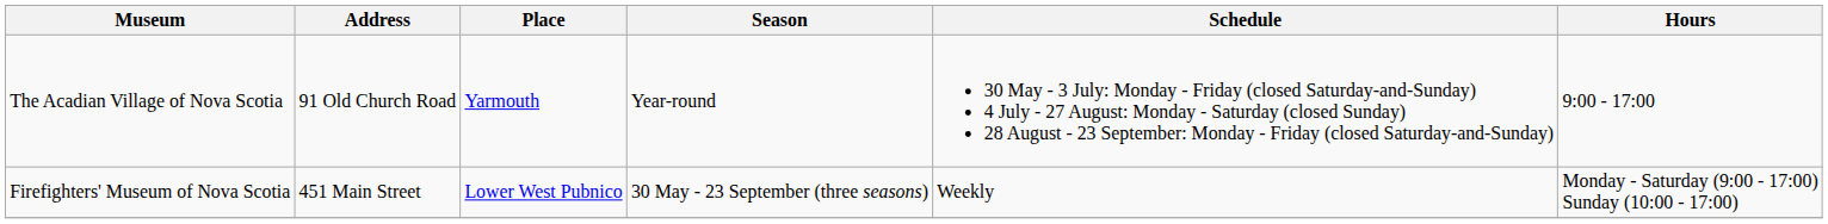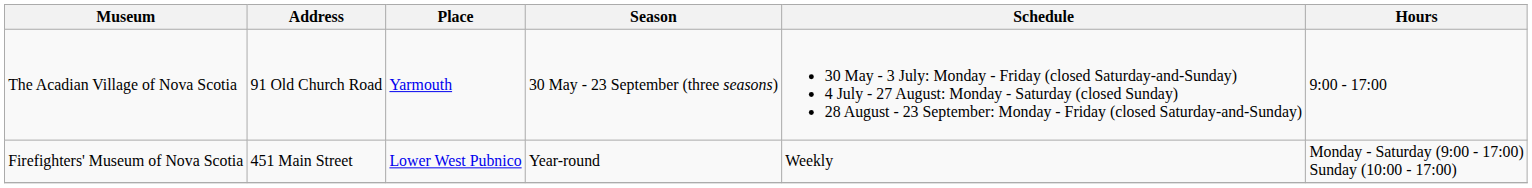The Acadian Village of Nova Scotia | Season: Year-round -> 30 May - 23 September (three seasons)
Firefighters' Museum of Nova Scotia | Season: 30 May - 23 September (three seasons) -> Year-round
